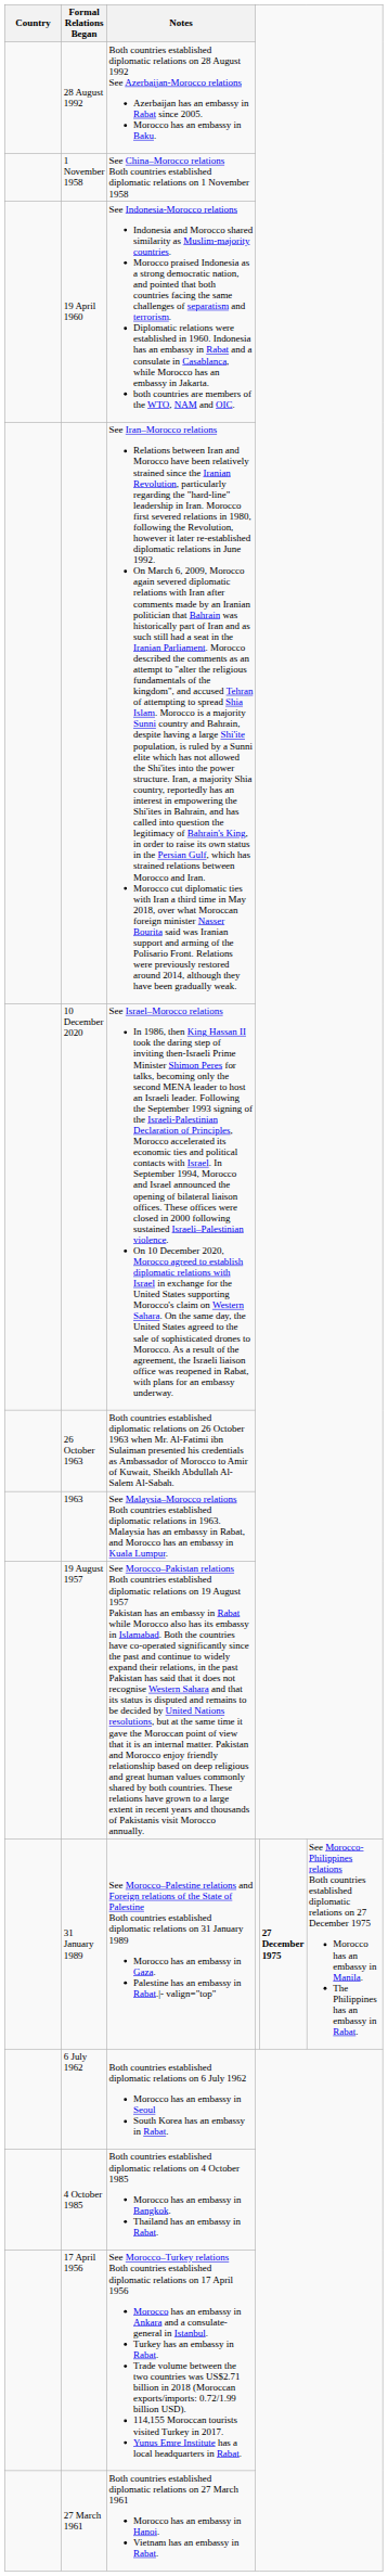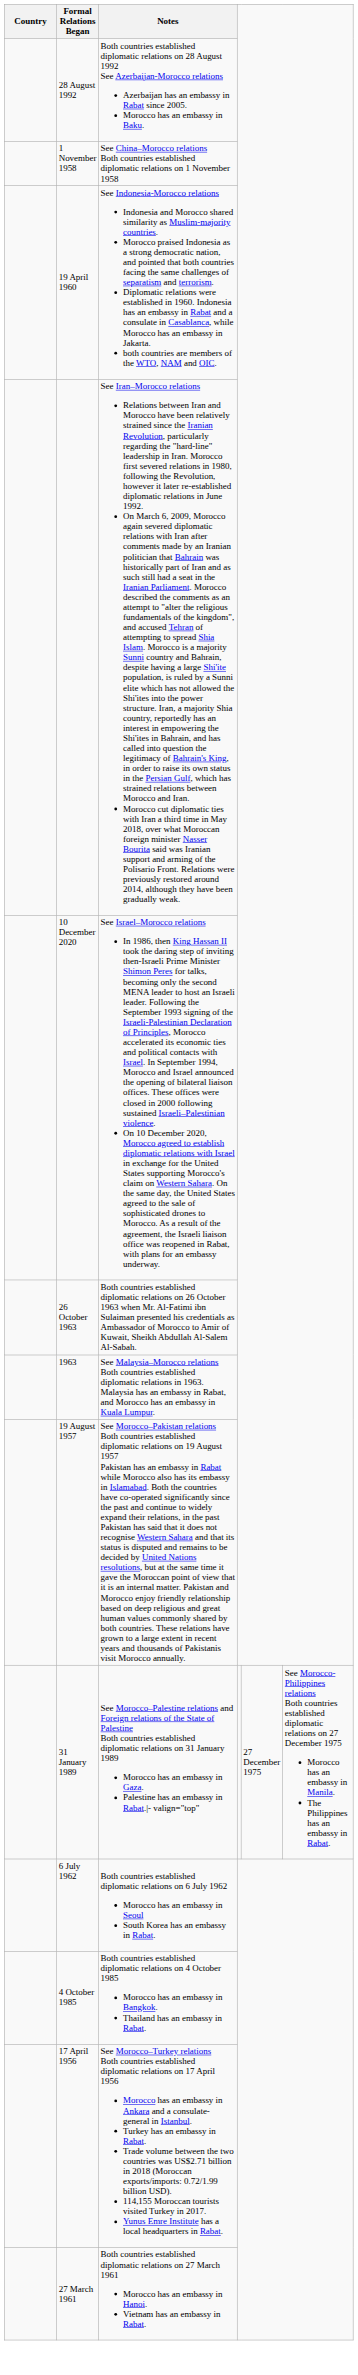31 January 1989 | column 5: bold -> normal
